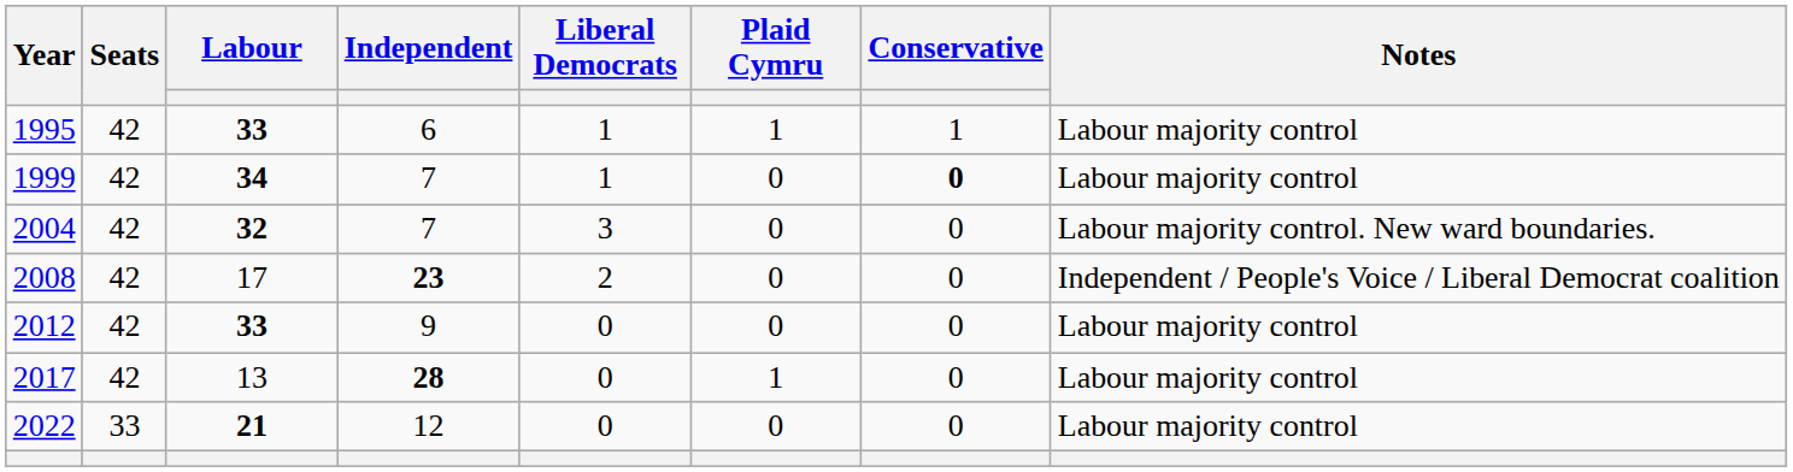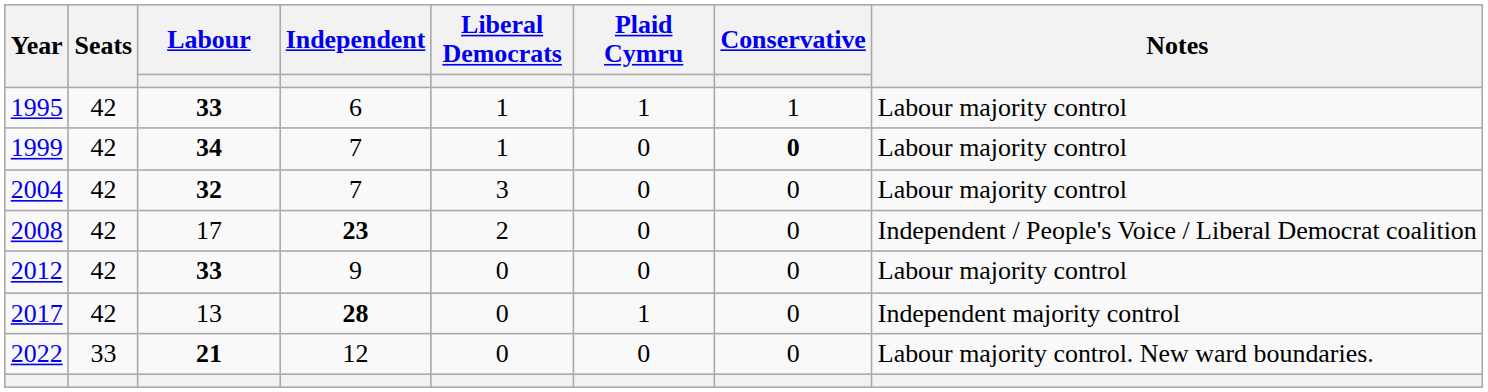2004 | Notes: Labour majority control. New ward boundaries. -> Labour majority control
2017 | Notes: Labour majority control -> Independent majority control
2022 | Notes: Labour majority control -> Labour majority control. New ward boundaries.
